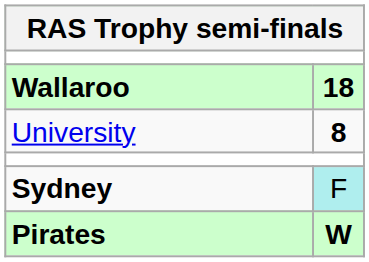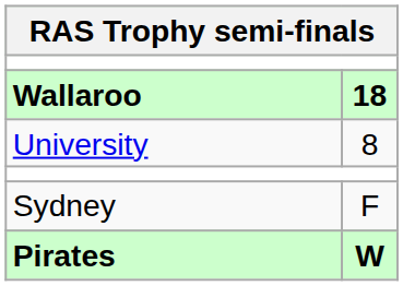row 4 | column 2: bold -> normal
row 6 | column 1: bold -> normal
row 6 | column 2: paleturquoise background -> no background
